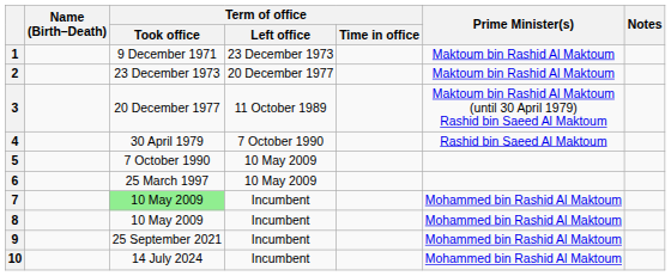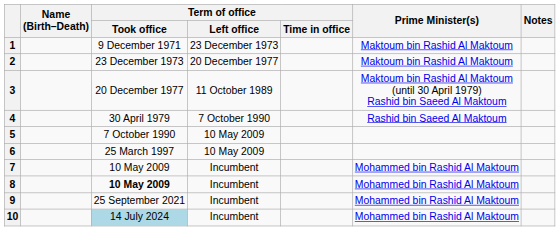7 | Term of office / Took office: lightgreen background -> no background
8 | Term of office / Took office: normal -> bold
10 | Term of office / Took office: no background -> lightblue background
